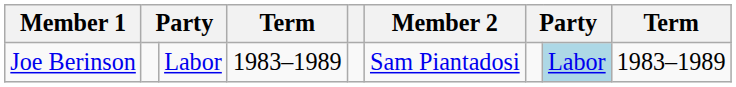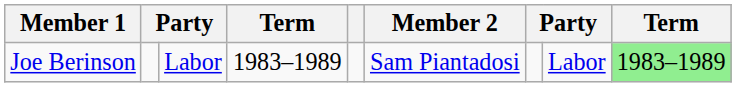Joe Berinson | column 8: lightblue background -> no background
Joe Berinson | column 9: no background -> lightgreen background
